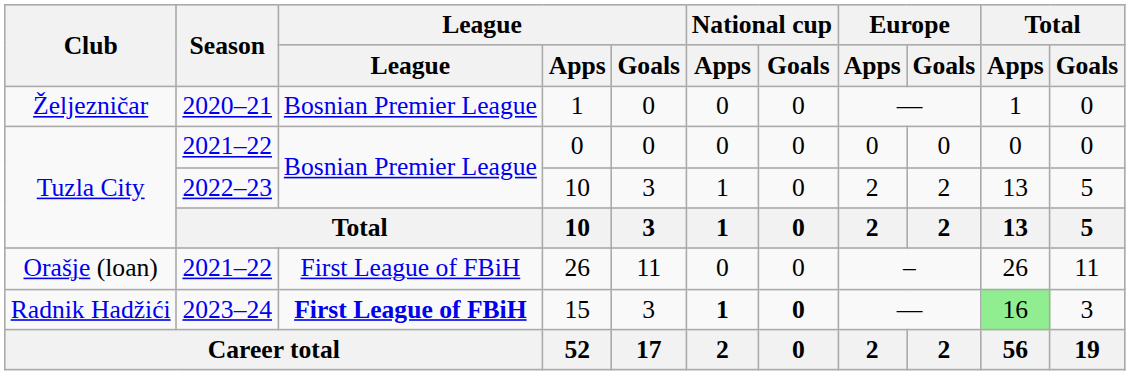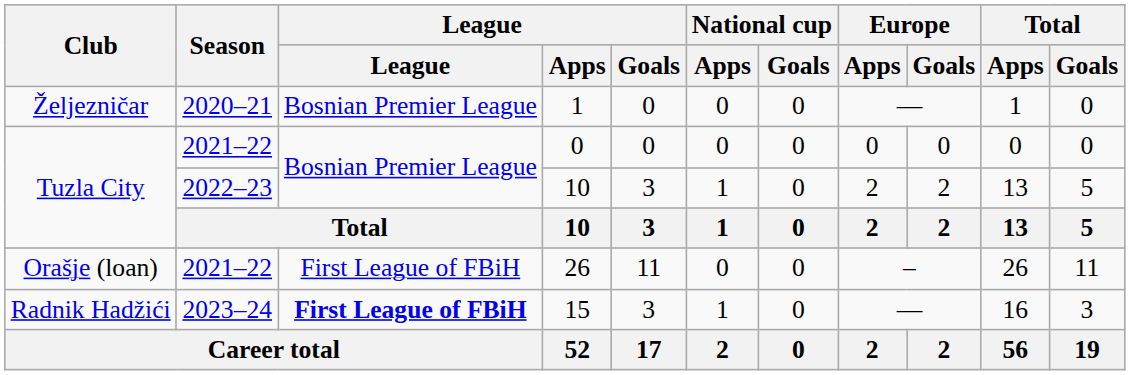15 | National cup / Apps: bold -> normal
15 | National cup / Goals: bold -> normal
15 | Total / Apps: lightgreen background -> no background
